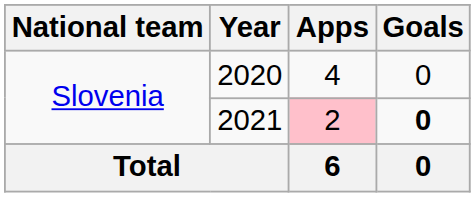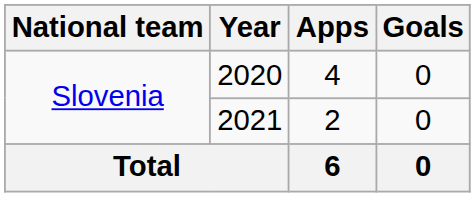2021 | Apps: pink background -> no background
2021 | Goals: bold -> normal
